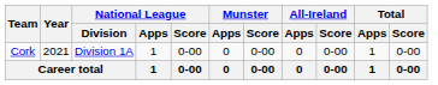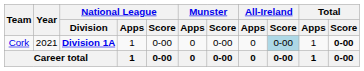Cork | National League / Division: normal -> bold
Cork | All-Ireland / Score: no background -> lightblue background
Cork | Total / Score: normal -> bold
